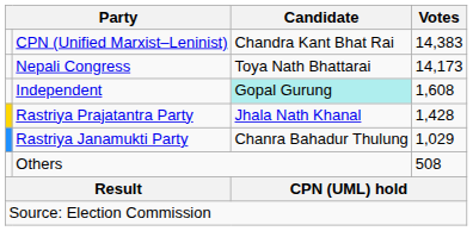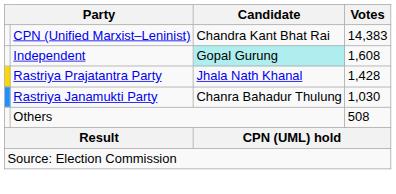- row: Nepali Congress | Toya Nath Bhattarai | 14,173
Rastriya Janamukti Party | Votes: 1,029 -> 1,030
